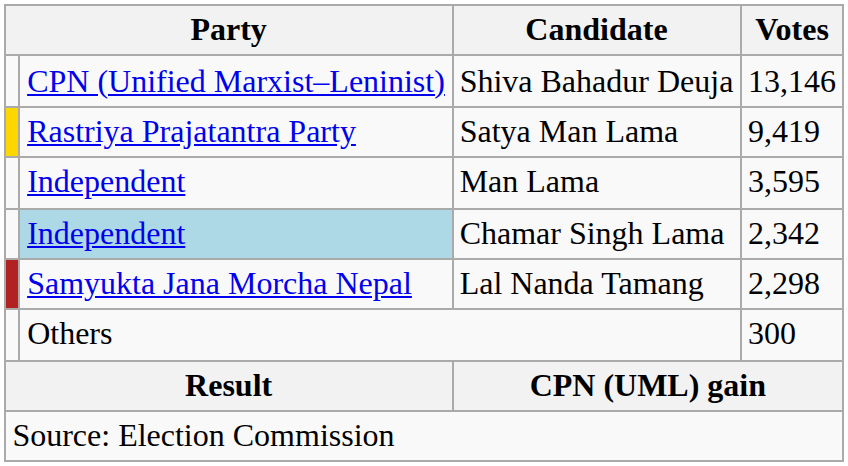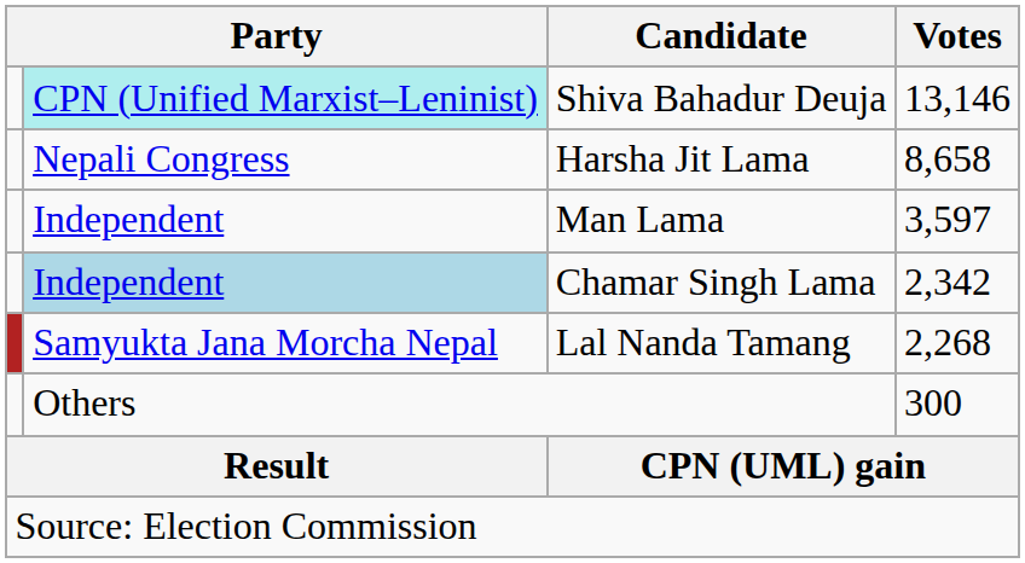Shiva Bahadur Deuja | column 2: no background -> paleturquoise background
- row: Rastriya Prajatantra Party | Satya Man Lama | 9,419
+ row: Nepali Congress | Harsha Jit Lama | 8,658
Man Lama | Votes: 3,595 -> 3,597
Lal Nanda Tamang | Votes: 2,298 -> 2,268
